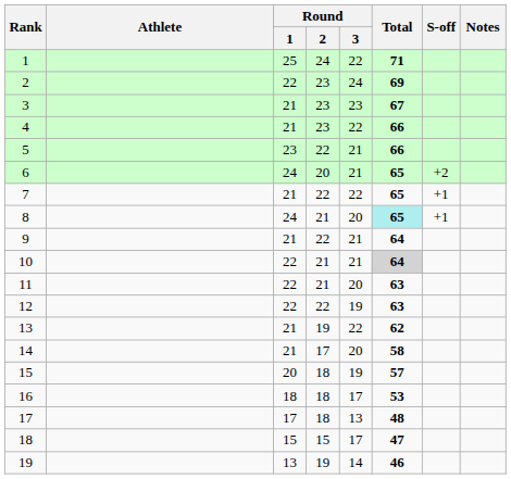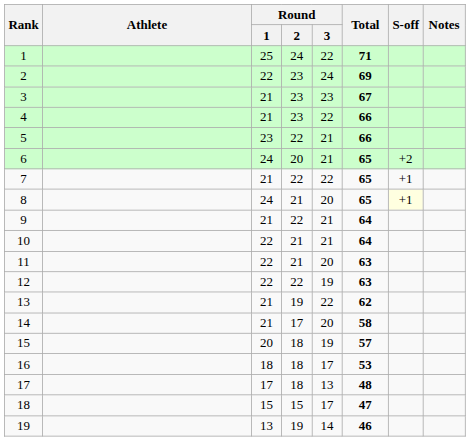8 | Total: paleturquoise background -> no background
8 | S-off: no background -> lightyellow background
10 | Total: lightgrey background -> no background
